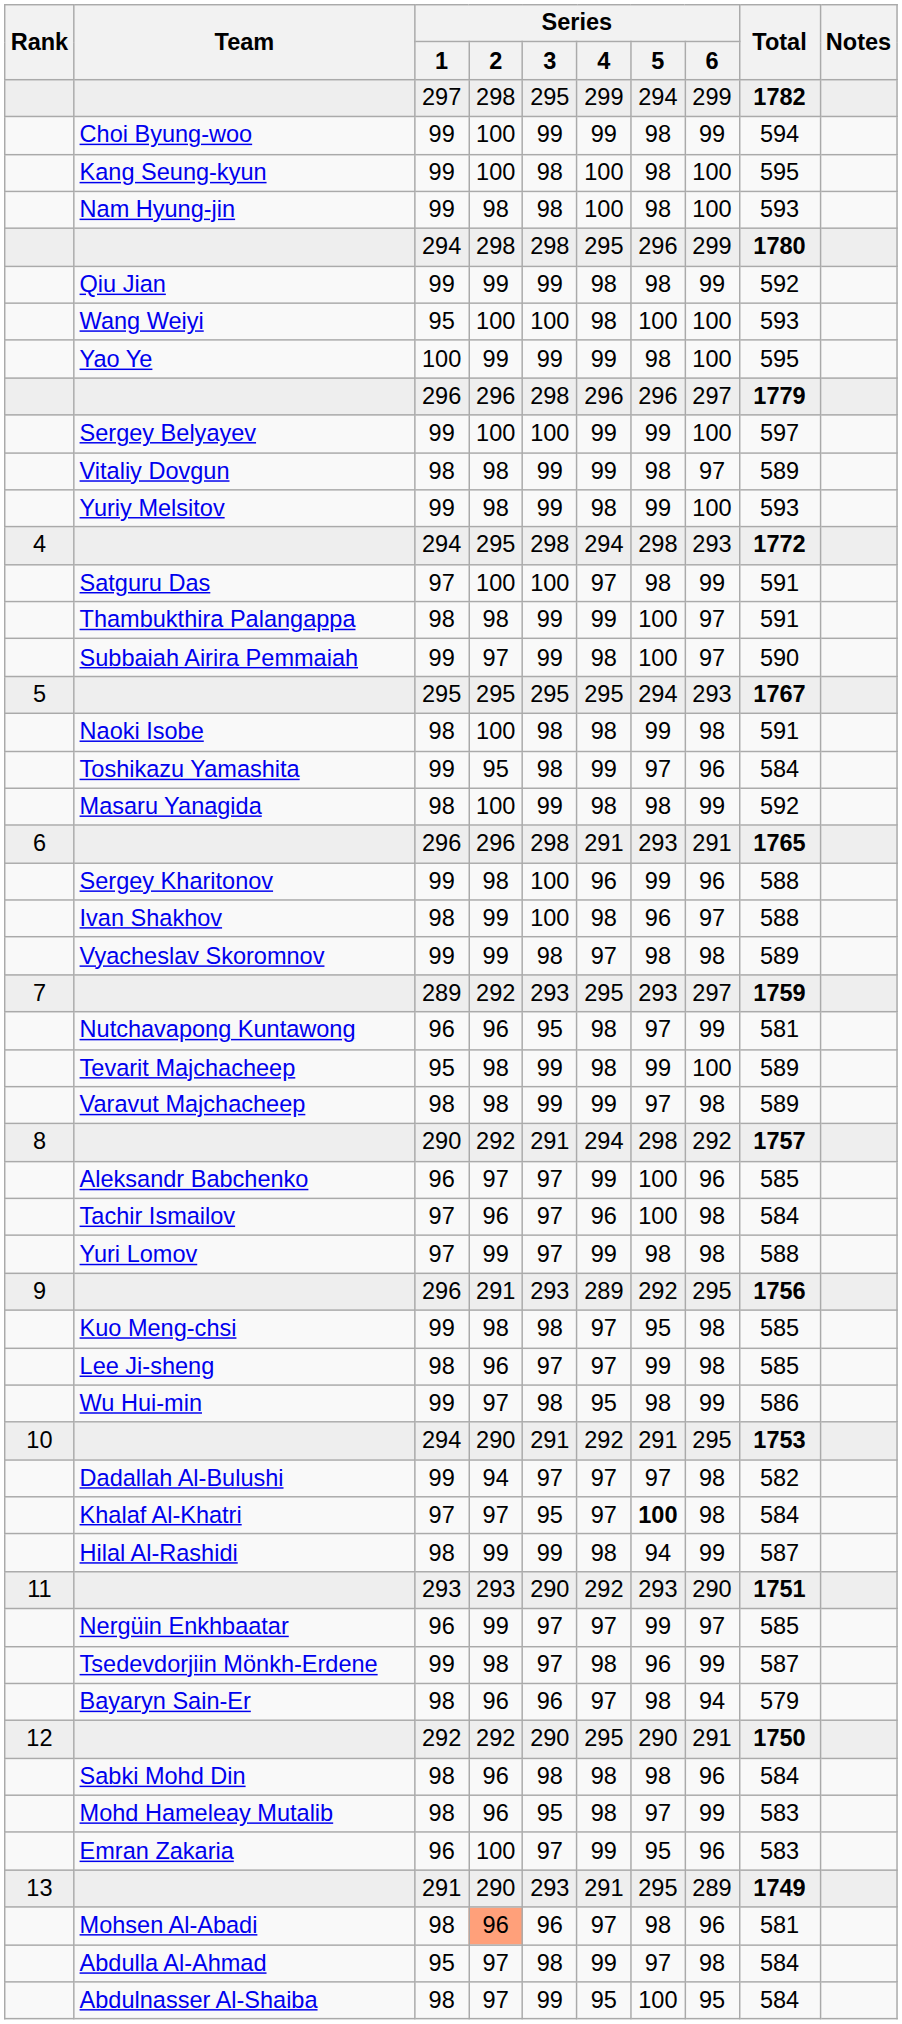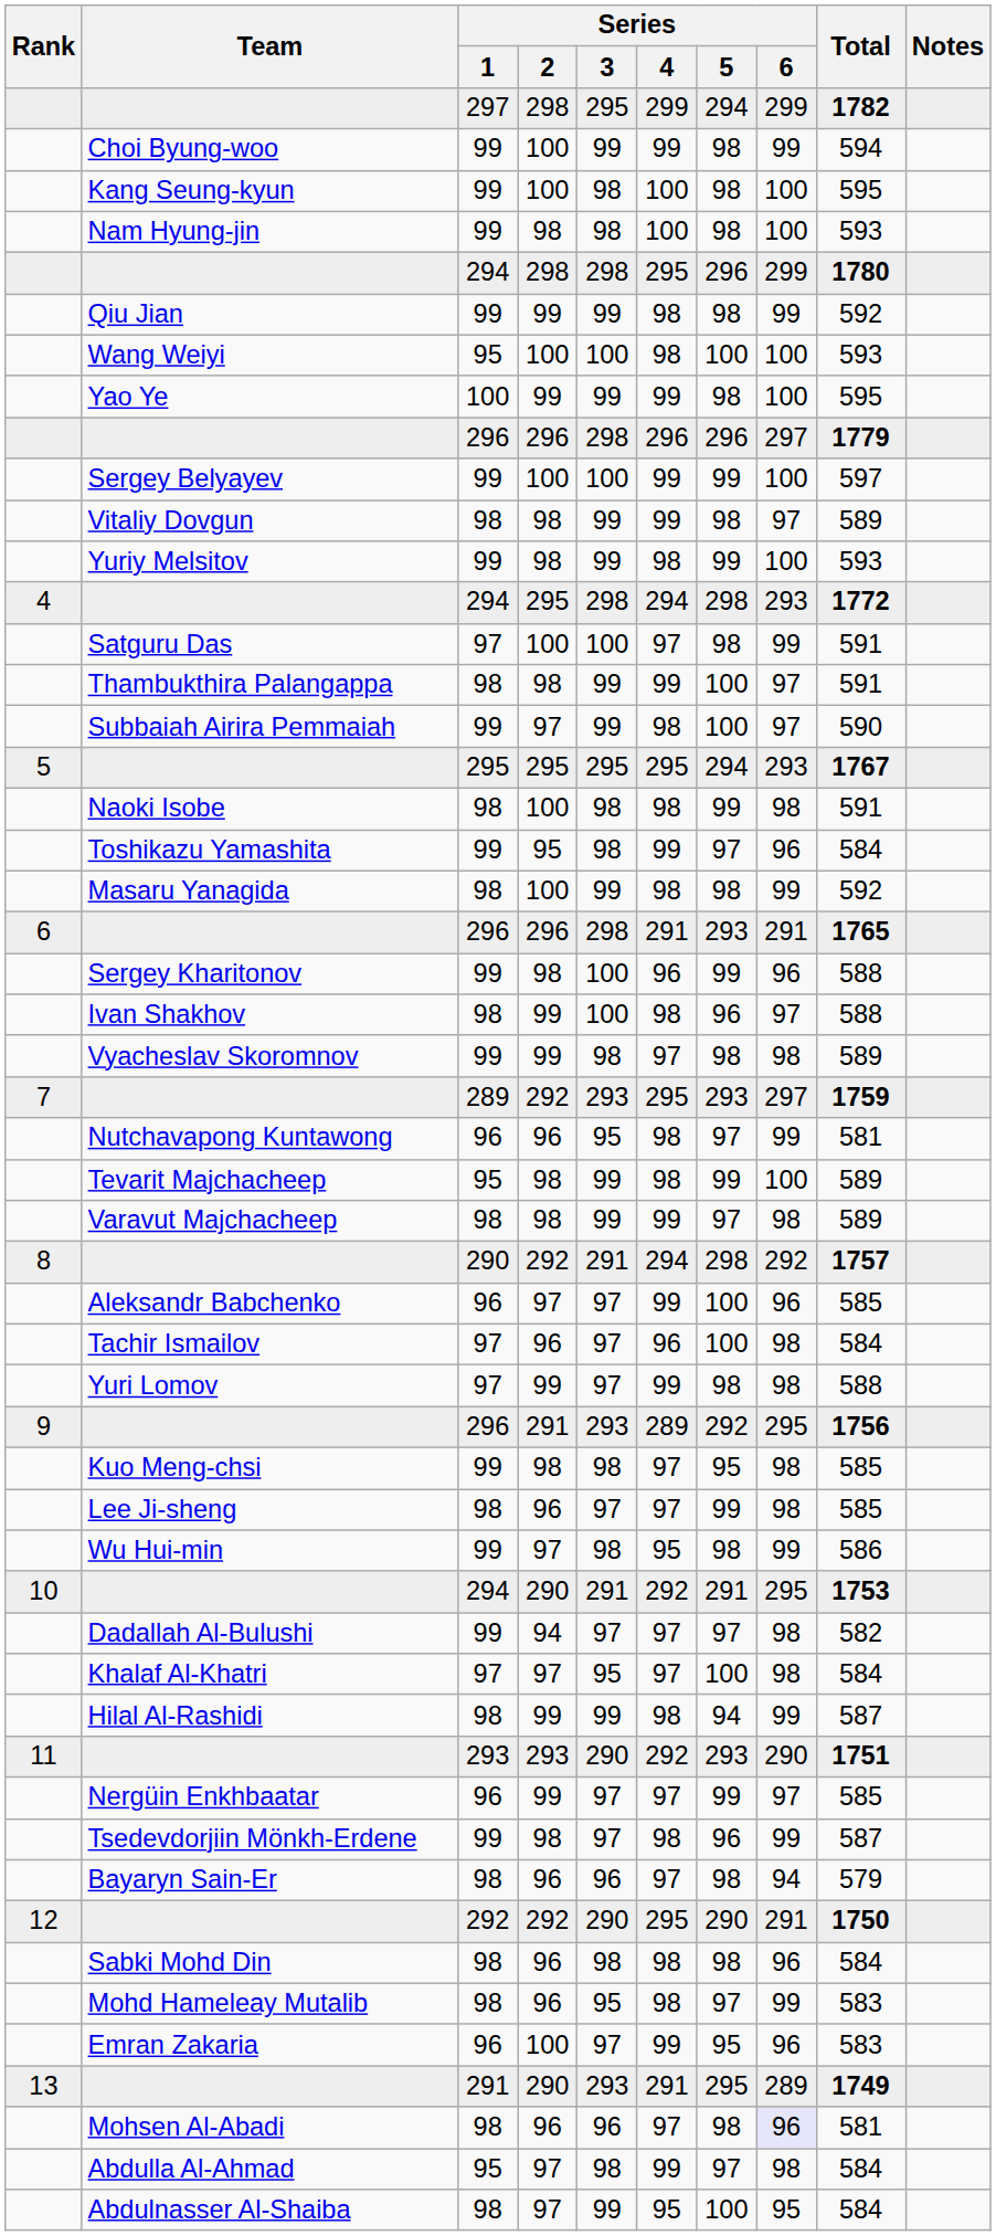Khalaf Al-Khatri | Series / 5: bold -> normal
Mohsen Al-Abadi | Series / 2: lightsalmon background -> no background
Mohsen Al-Abadi | Series / 6: no background -> lavender background
